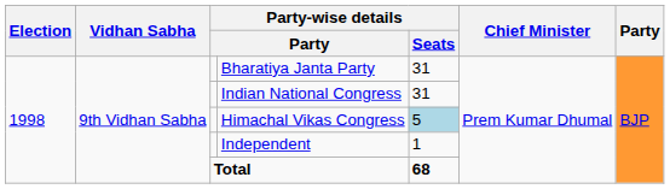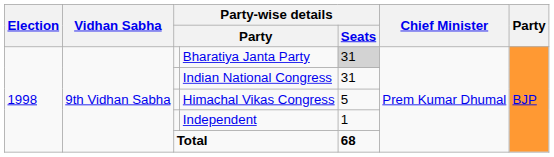Bharatiya Janta Party | Party-wise details / Seats: no background -> lightgrey background
Himachal Vikas Congress | Party-wise details / Seats: lightblue background -> no background
